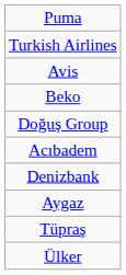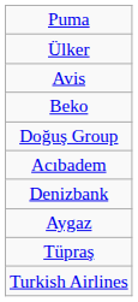row 2 | column 1: Turkish Airlines -> Ülker
row 10 | column 1: Ülker -> Turkish Airlines
